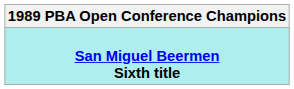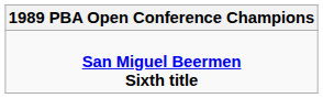row 2 | column 1: paleturquoise background -> no background
